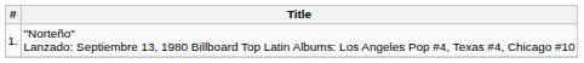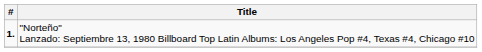row 2 | #: normal -> bold
